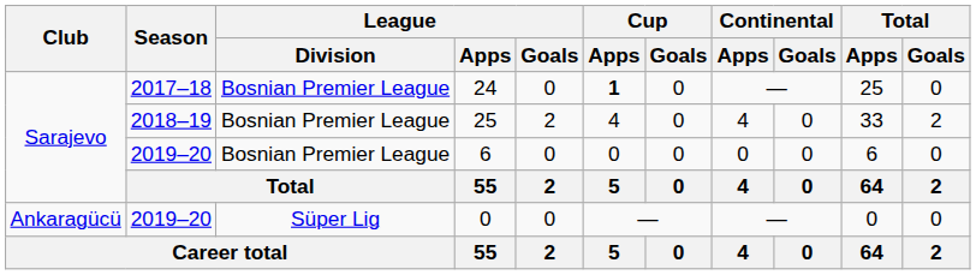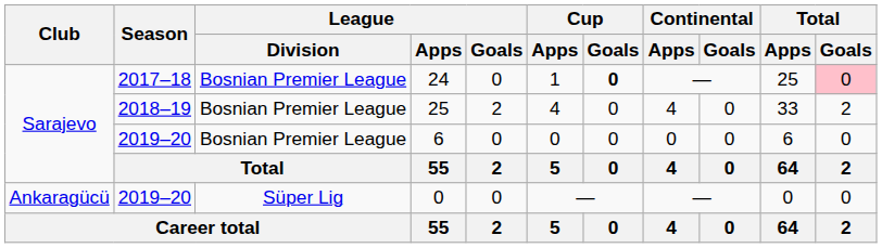24 | Cup / Apps: bold -> normal
24 | Cup / Goals: normal -> bold
24 | Total / Goals: no background -> pink background
